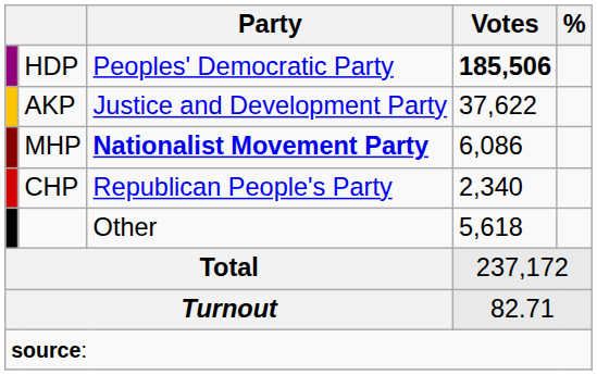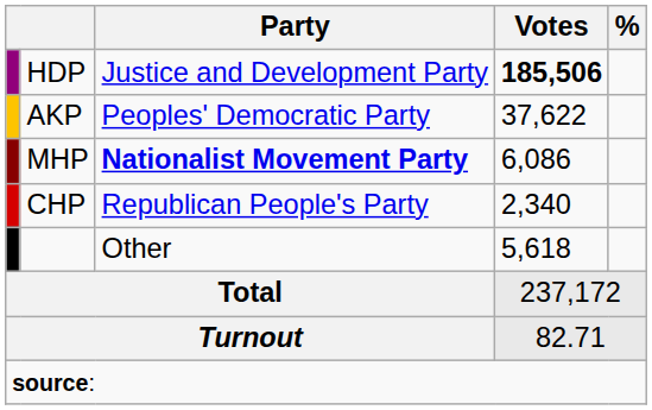HDP | Party: Peoples' Democratic Party -> Justice and Development Party
AKP | Party: Justice and Development Party -> Peoples' Democratic Party
